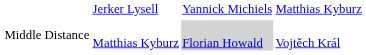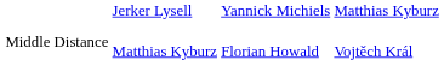Middle Distance | column 3: lightgrey background -> no background
